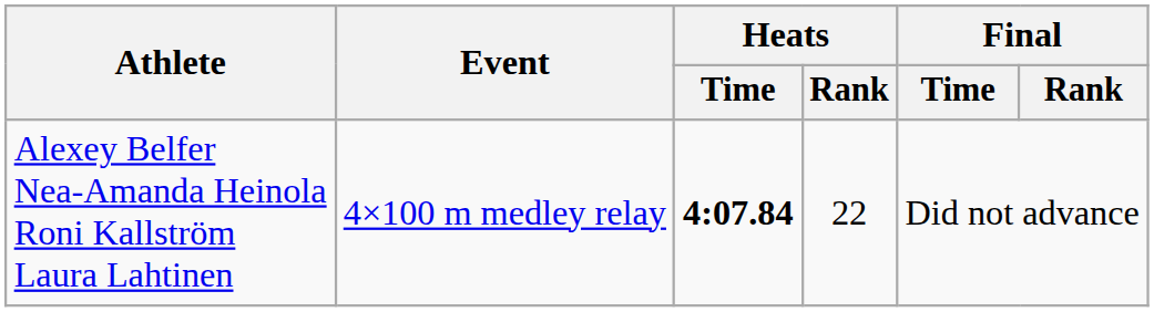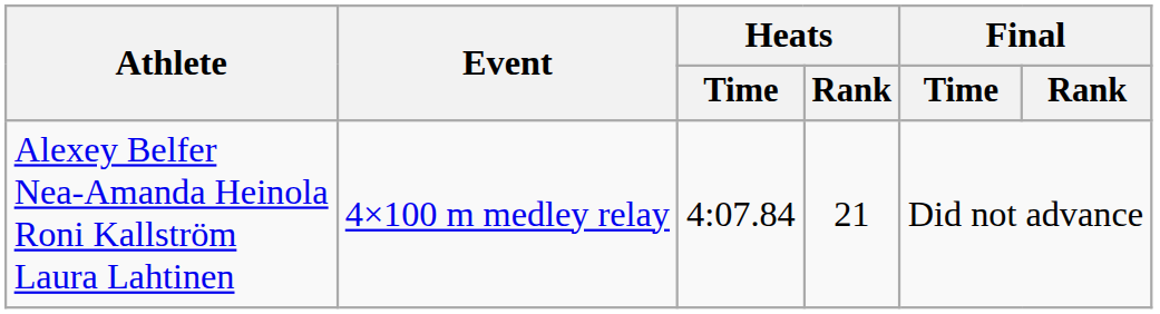row 3 | Heats / Time: bold -> normal
row 3 | Heats / Rank: 22 -> 21
